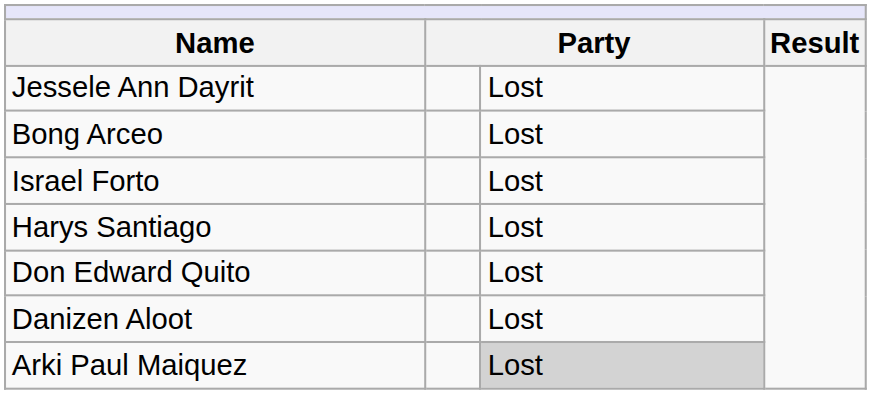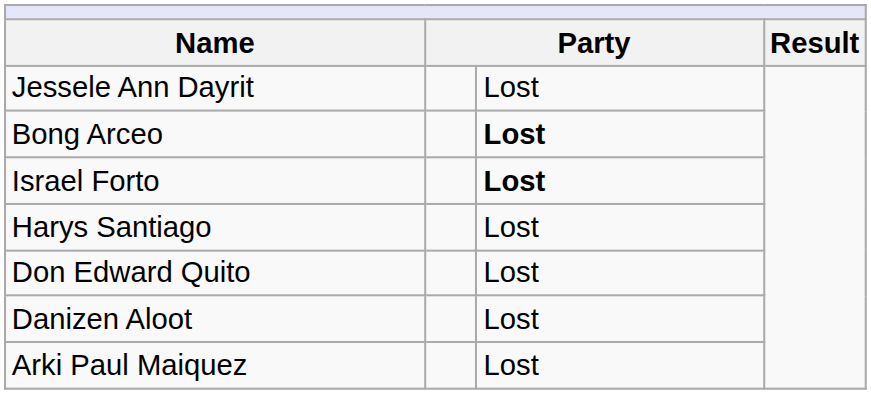Bong Arceo | column 3: normal -> bold
Israel Forto | column 3: normal -> bold
Arki Paul Maiquez | column 3: lightgrey background -> no background
